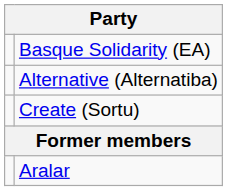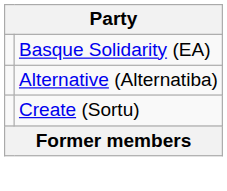- row: Aralar
